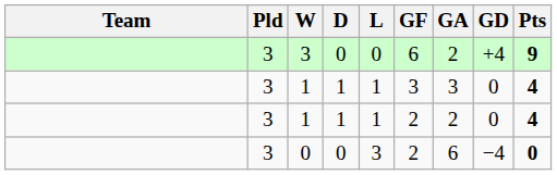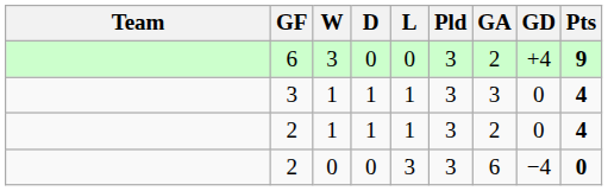columns swapped: Pld <-> GF
